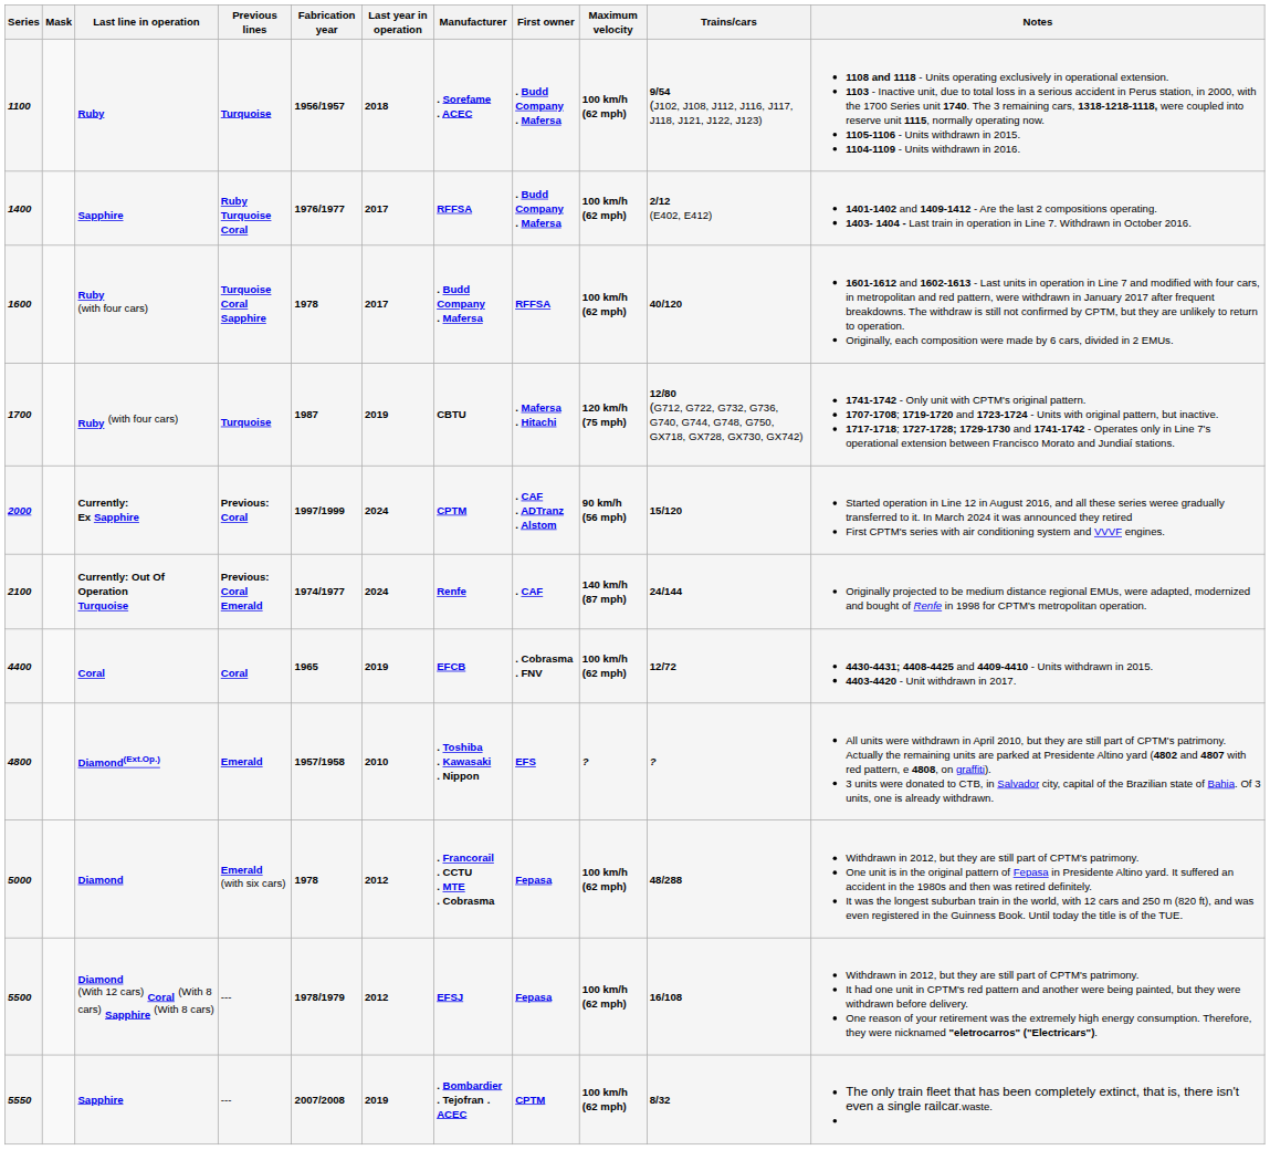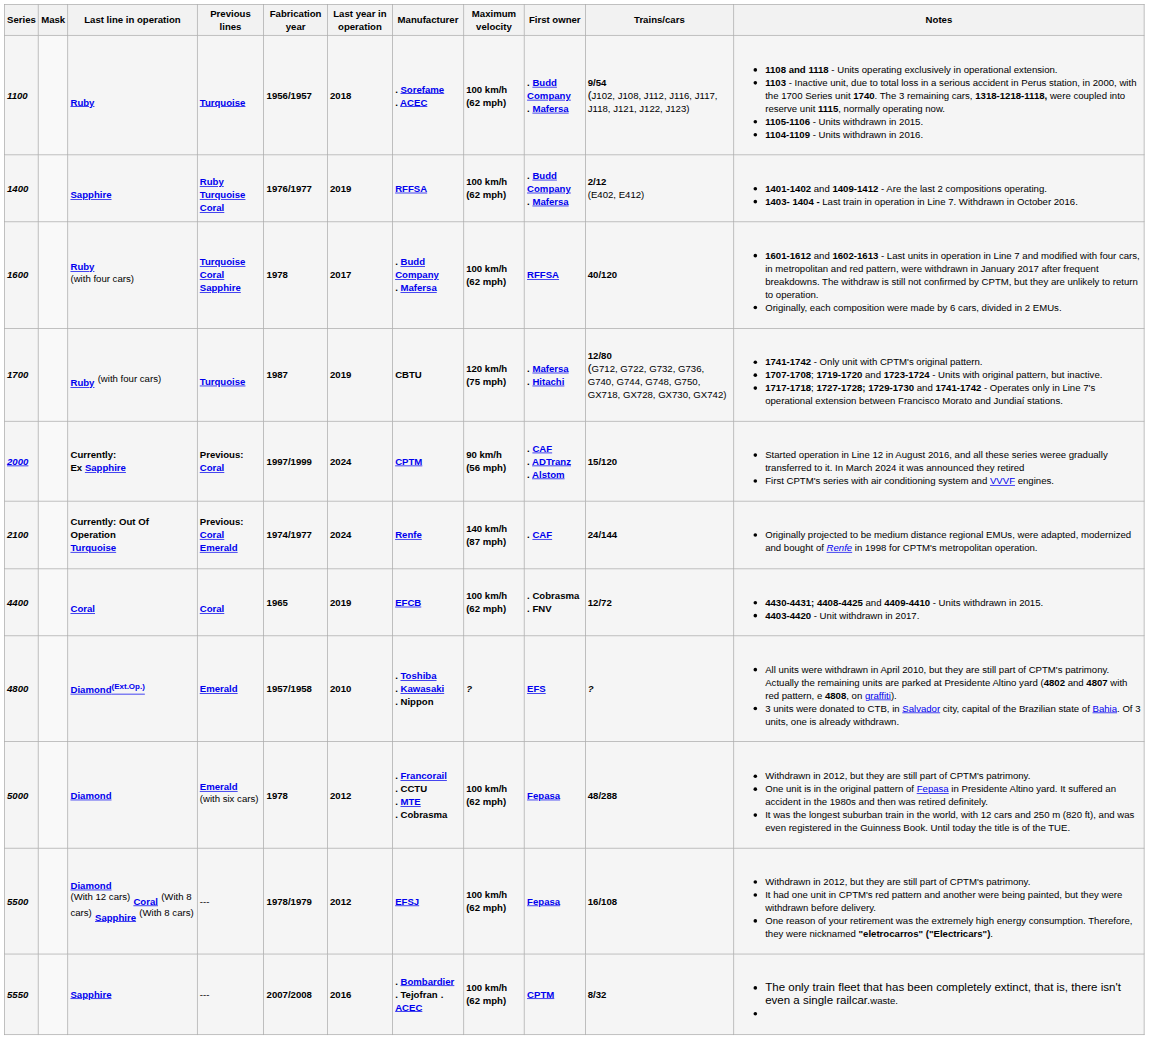columns swapped: First owner <-> Maximum velocity
1400 | Last year in operation: 2017 -> 2019
5550 | Last year in operation: 2019 -> 2016
